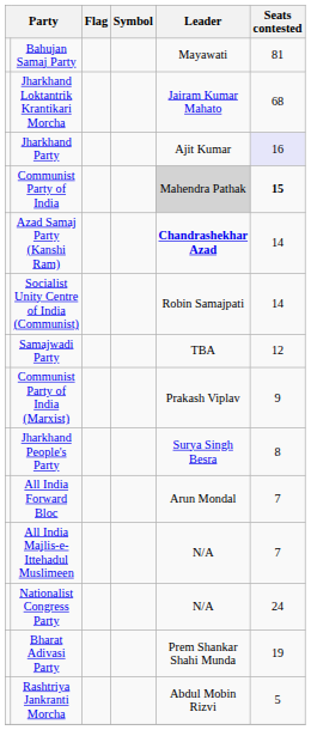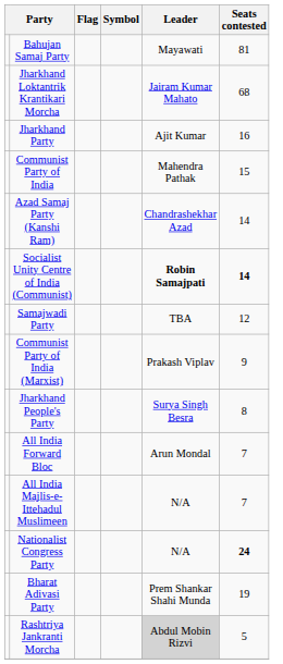Jharkhand Party | Seats contested: lavender background -> no background
Communist Party of India | Leader: lightgrey background -> no background
Communist Party of India | Seats contested: bold -> normal
Azad Samaj Party (Kanshi Ram) | Leader: bold -> normal
Socialist Unity Centre of India (Communist) | Leader: normal -> bold
Socialist Unity Centre of India (Communist) | Seats contested: normal -> bold
Nationalist Congress Party | Seats contested: normal -> bold
Rashtriya Jankranti Morcha | Leader: no background -> lightgrey background
